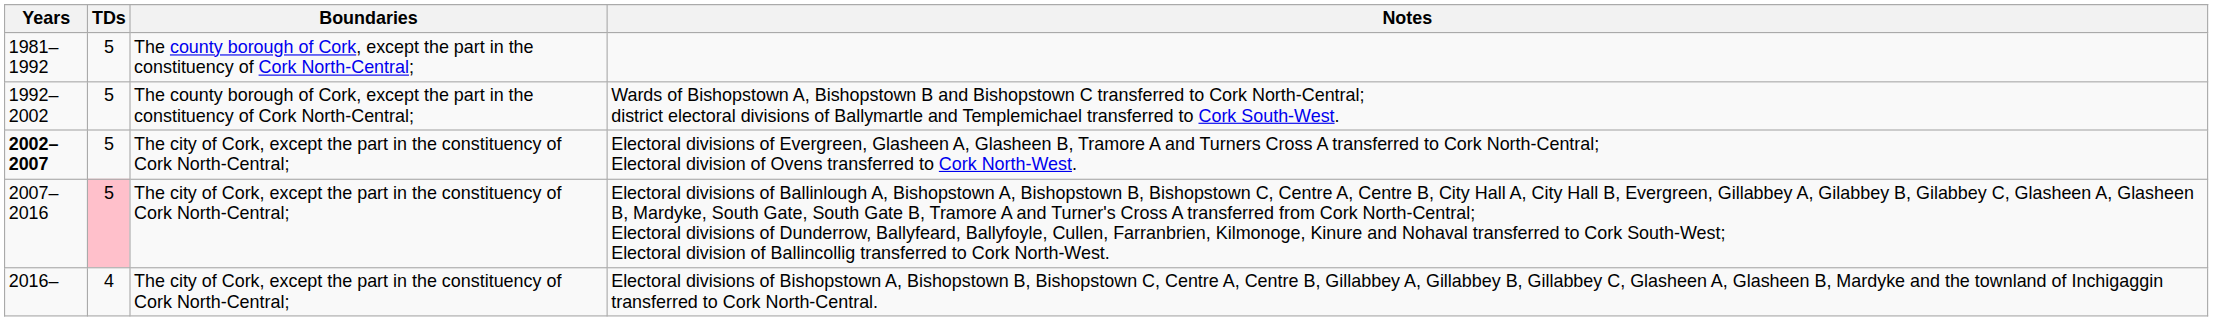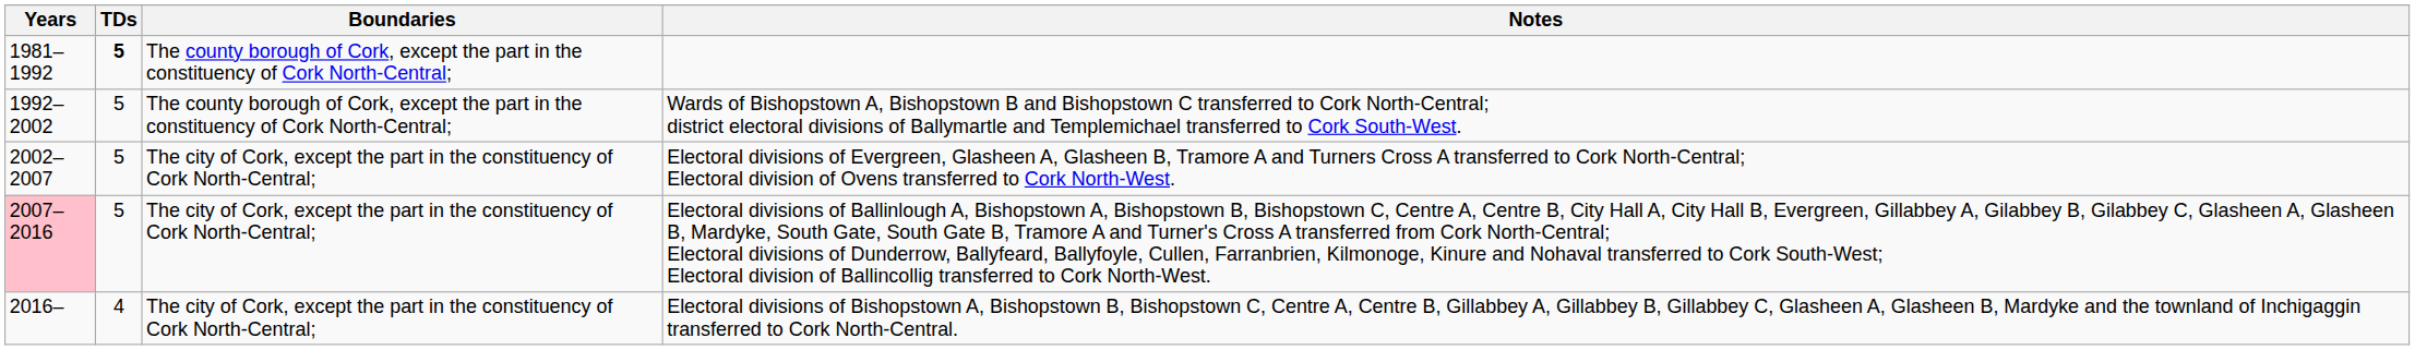row 2 | TDs: normal -> bold
row 4 | Years: bold -> normal
row 5 | Years: no background -> pink background
row 5 | TDs: pink background -> no background
